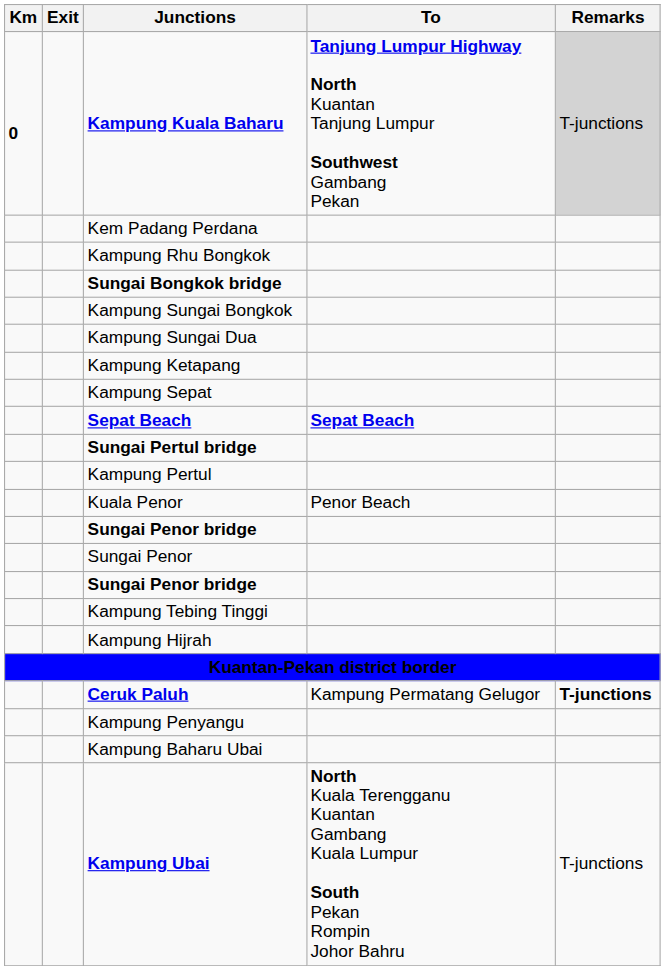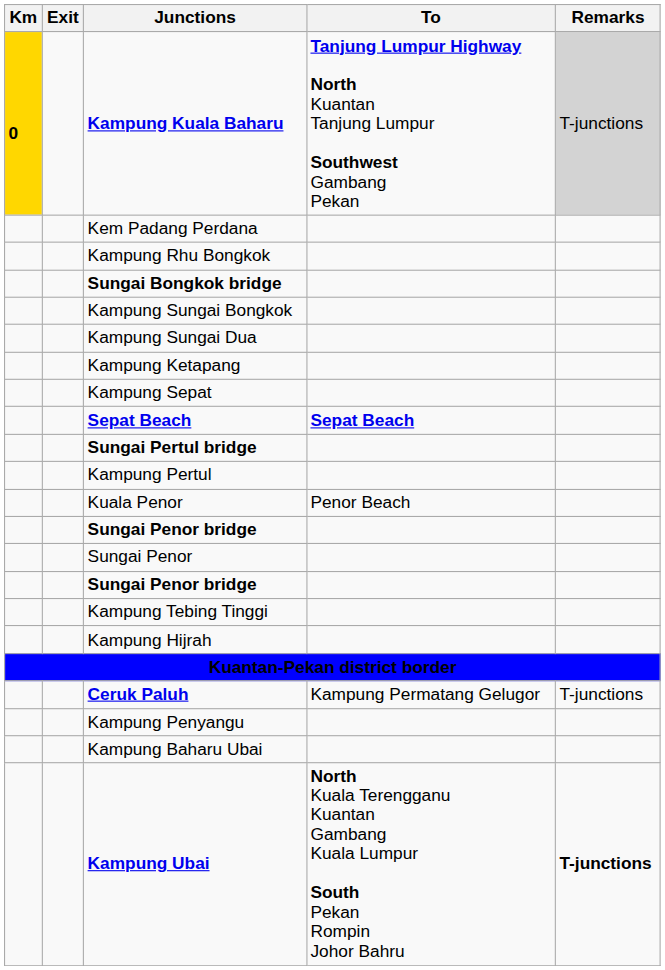Kampung Kuala Baharu | Km: no background -> gold background
Ceruk Paluh | Remarks: bold -> normal
Kampung Ubai | Remarks: normal -> bold
